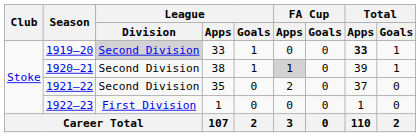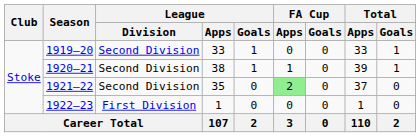1919–20 | League / Division: lightgrey background -> no background
1919–20 | Total / Apps: bold -> normal
1920–21 | FA Cup / Apps: lightgrey background -> no background
1921–22 | FA Cup / Apps: no background -> lightgreen background
